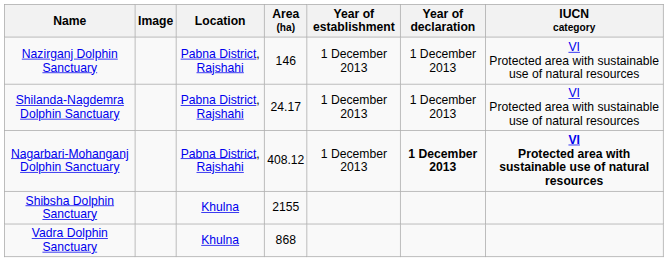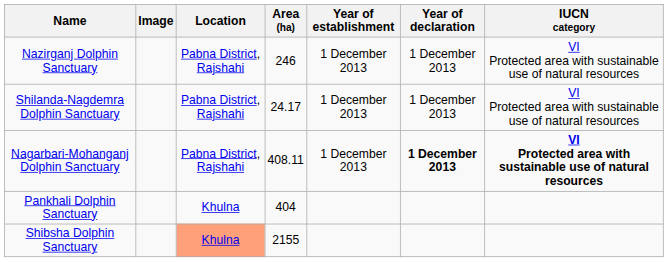Nazirganj Dolphin Sanctuary | Area (ha): 146 -> 246
Nagarbari-Mohanganj Dolphin Sanctuary | Area (ha): 408.12 -> 408.11
+ row: Pankhali Dolphin Sanctuary | Khulna | 404
Shibsha Dolphin Sanctuary | Location: no background -> lightsalmon background
- row: Vadra Dolphin Sanctuary | Khulna | 868
